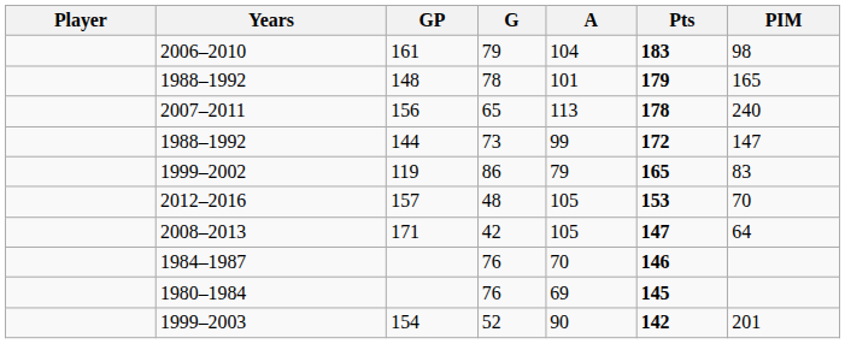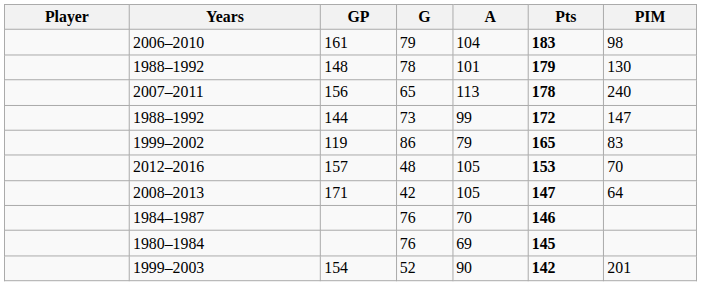1988–1992 / 148 | PIM: 165 -> 130
